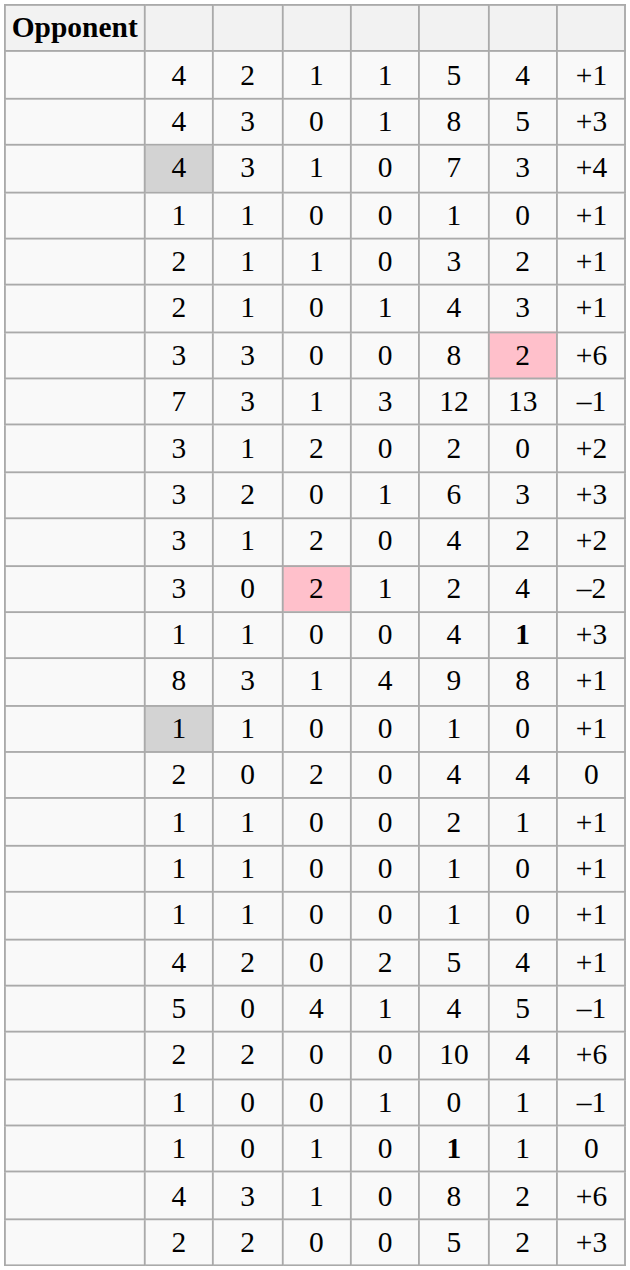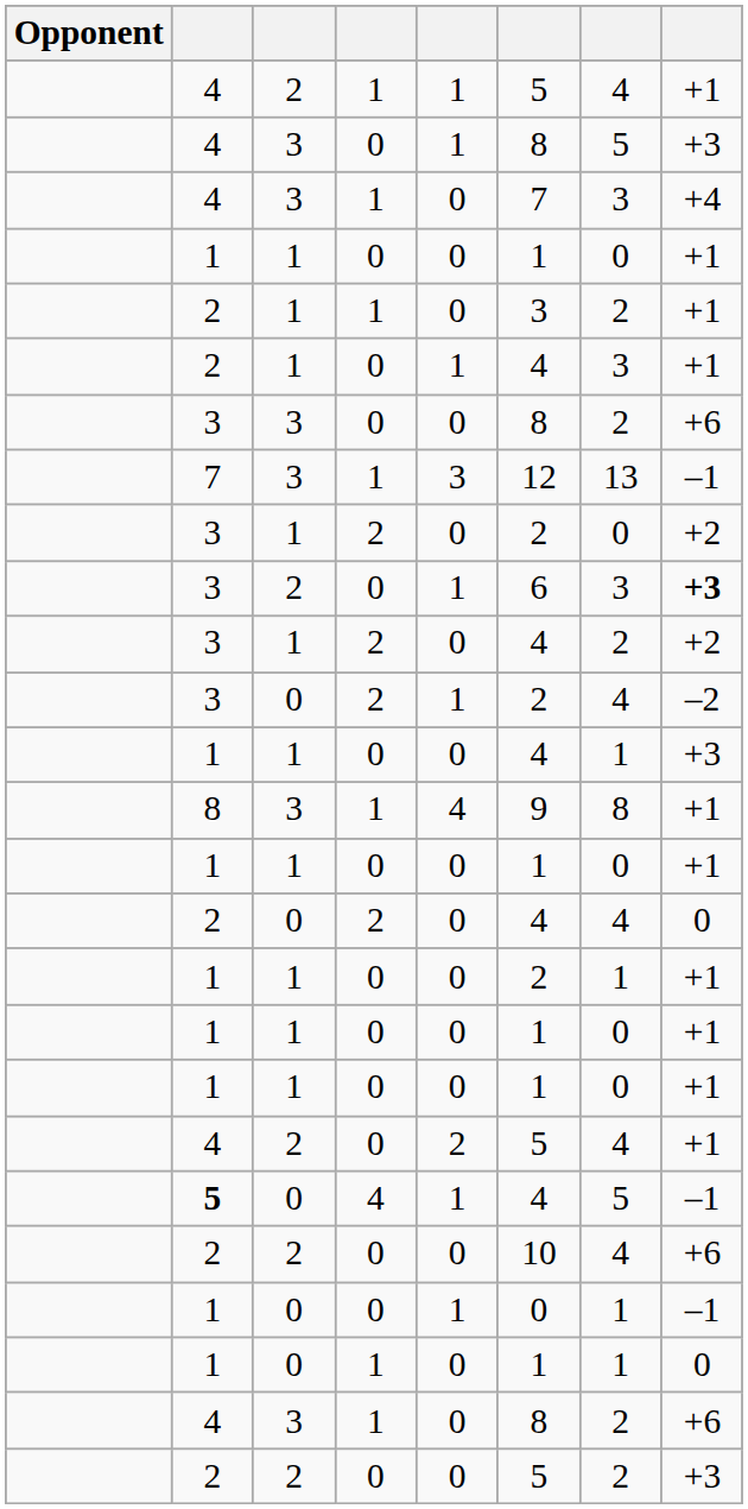row 4 | column 2: lightgrey background -> no background
row 8 | column 7: pink background -> no background
row 11 | column 8: normal -> bold
row 13 | column 4: pink background -> no background
row 14 | column 7: bold -> normal
row 16 | column 2: lightgrey background -> no background
row 22 | column 2: normal -> bold
row 25 | column 6: bold -> normal
